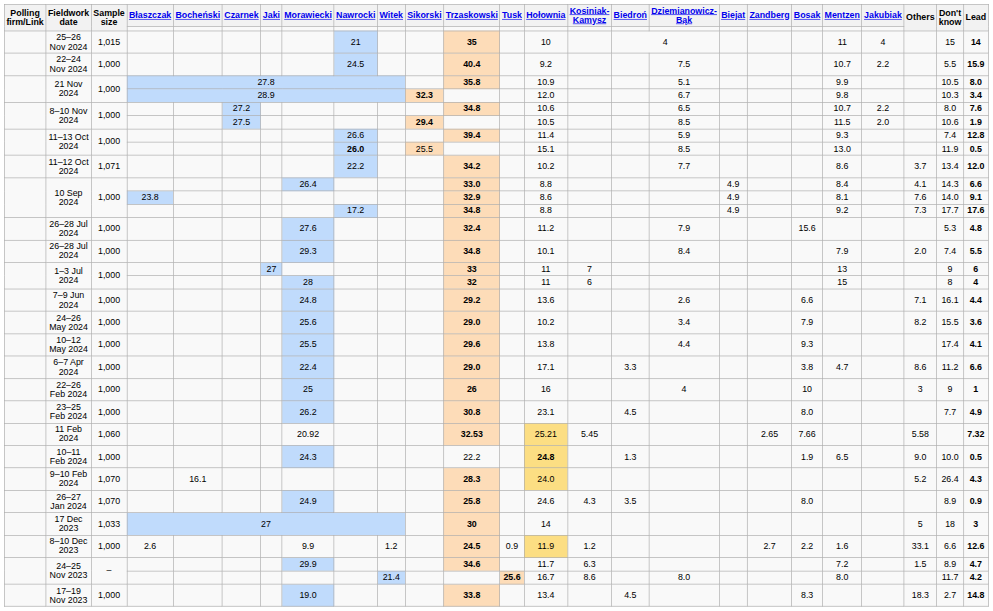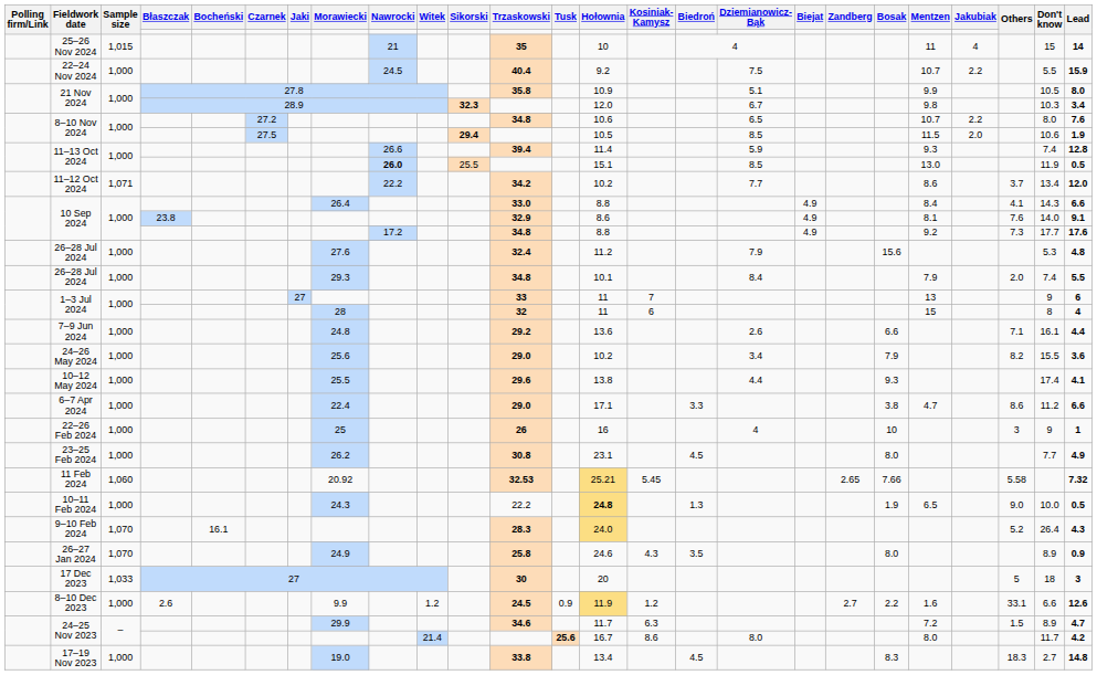17 Dec 2023 | Hołownia: 14 -> 20
